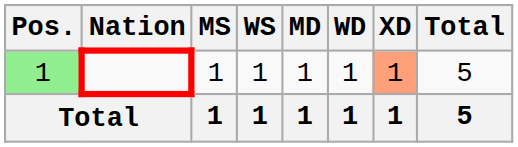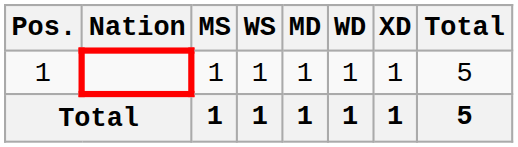row 2 | Pos.: lightgreen background -> no background
row 2 | XD: lightsalmon background -> no background
